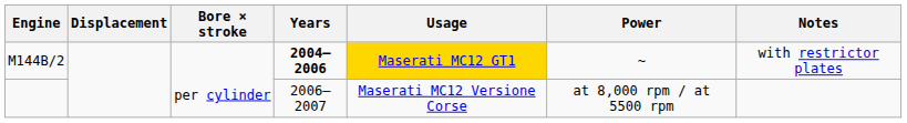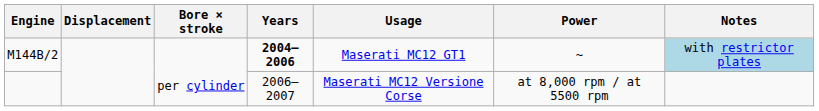M144B/2 | Usage: gold background -> no background
M144B/2 | Notes: no background -> lightblue background
